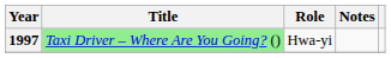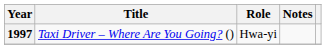1997 | Title: lightgreen background -> no background
